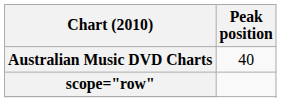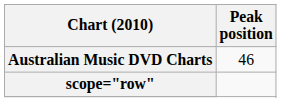Australian Music DVD Charts | Peak position: 40 -> 46
